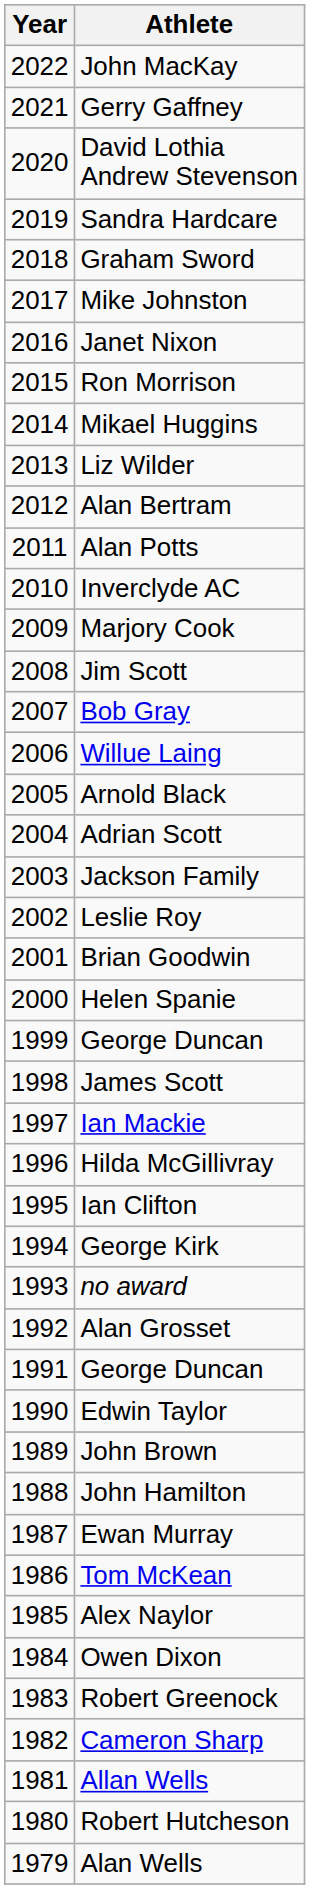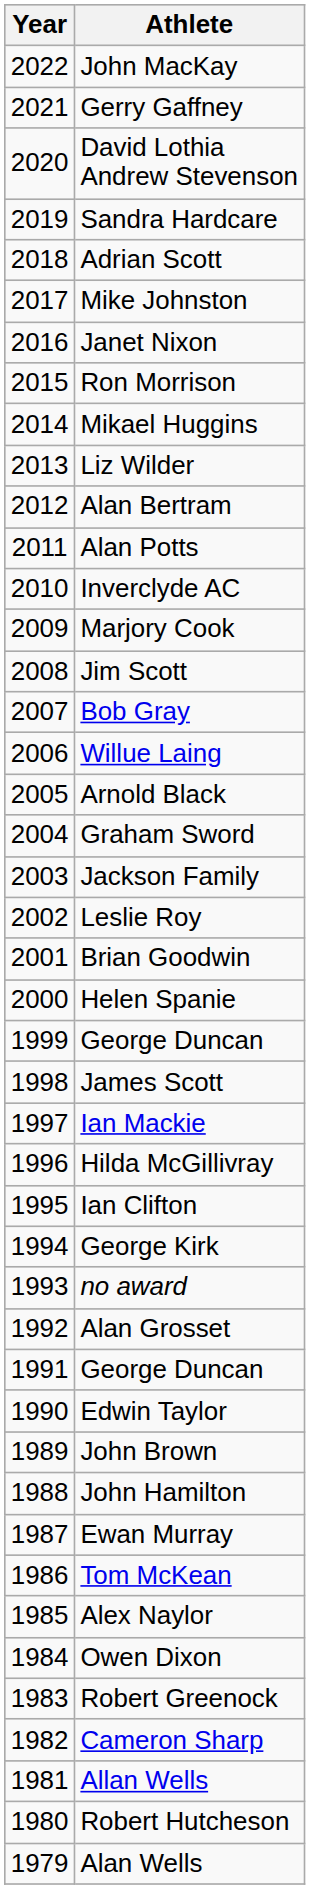row 6 | Athlete: Graham Sword -> Adrian Scott
row 20 | Athlete: Adrian Scott -> Graham Sword
